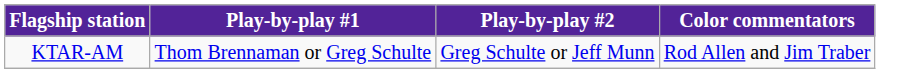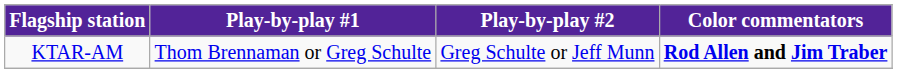KTAR-AM | Color commentators: normal -> bold
